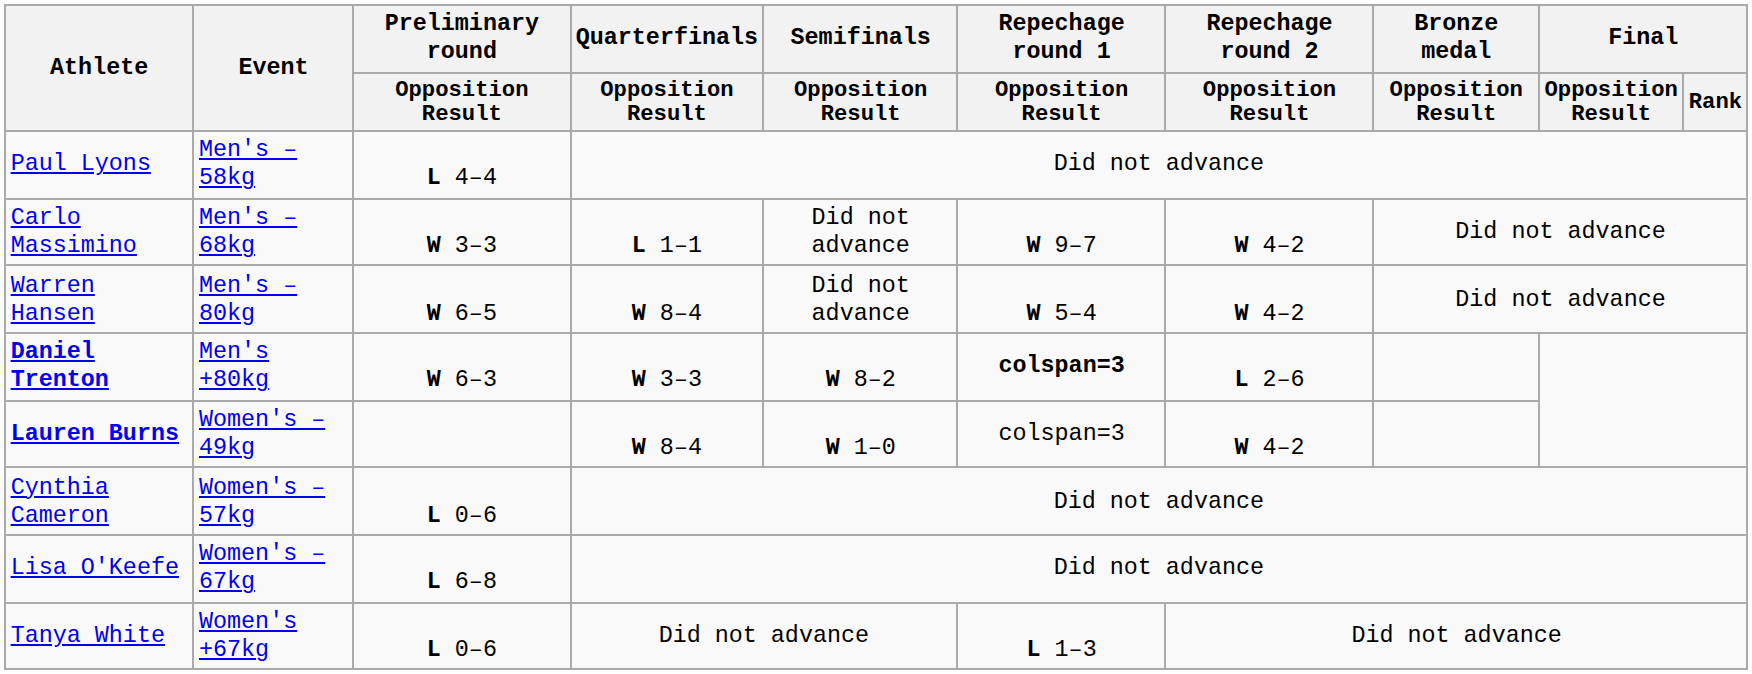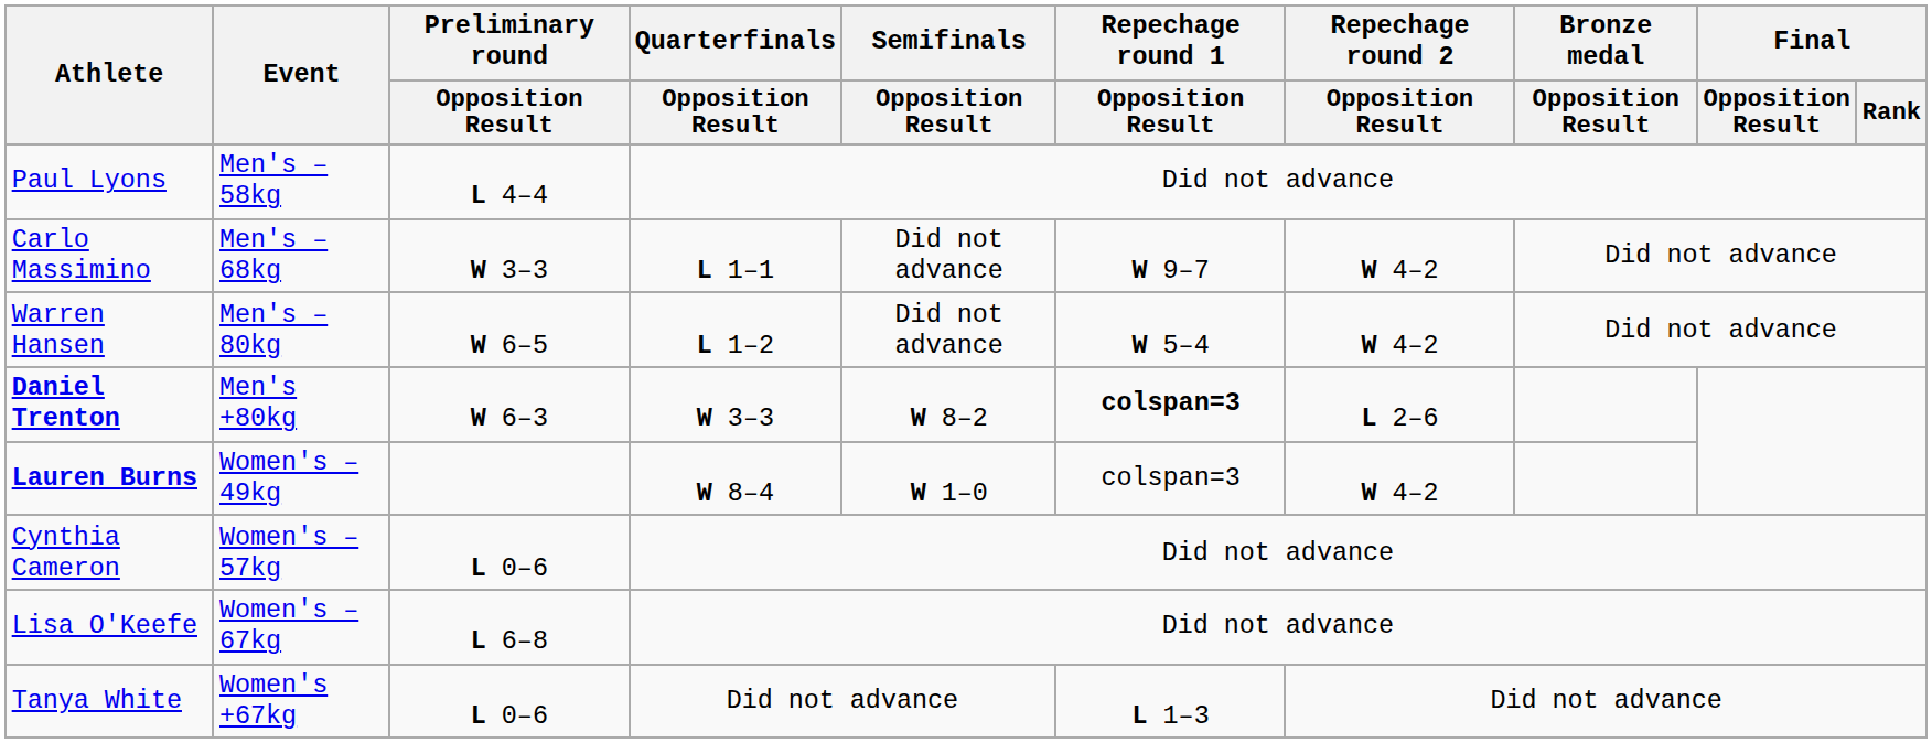Warren Hansen | Quarterfinals / Opposition Result: W 8–4 -> L 1–2
